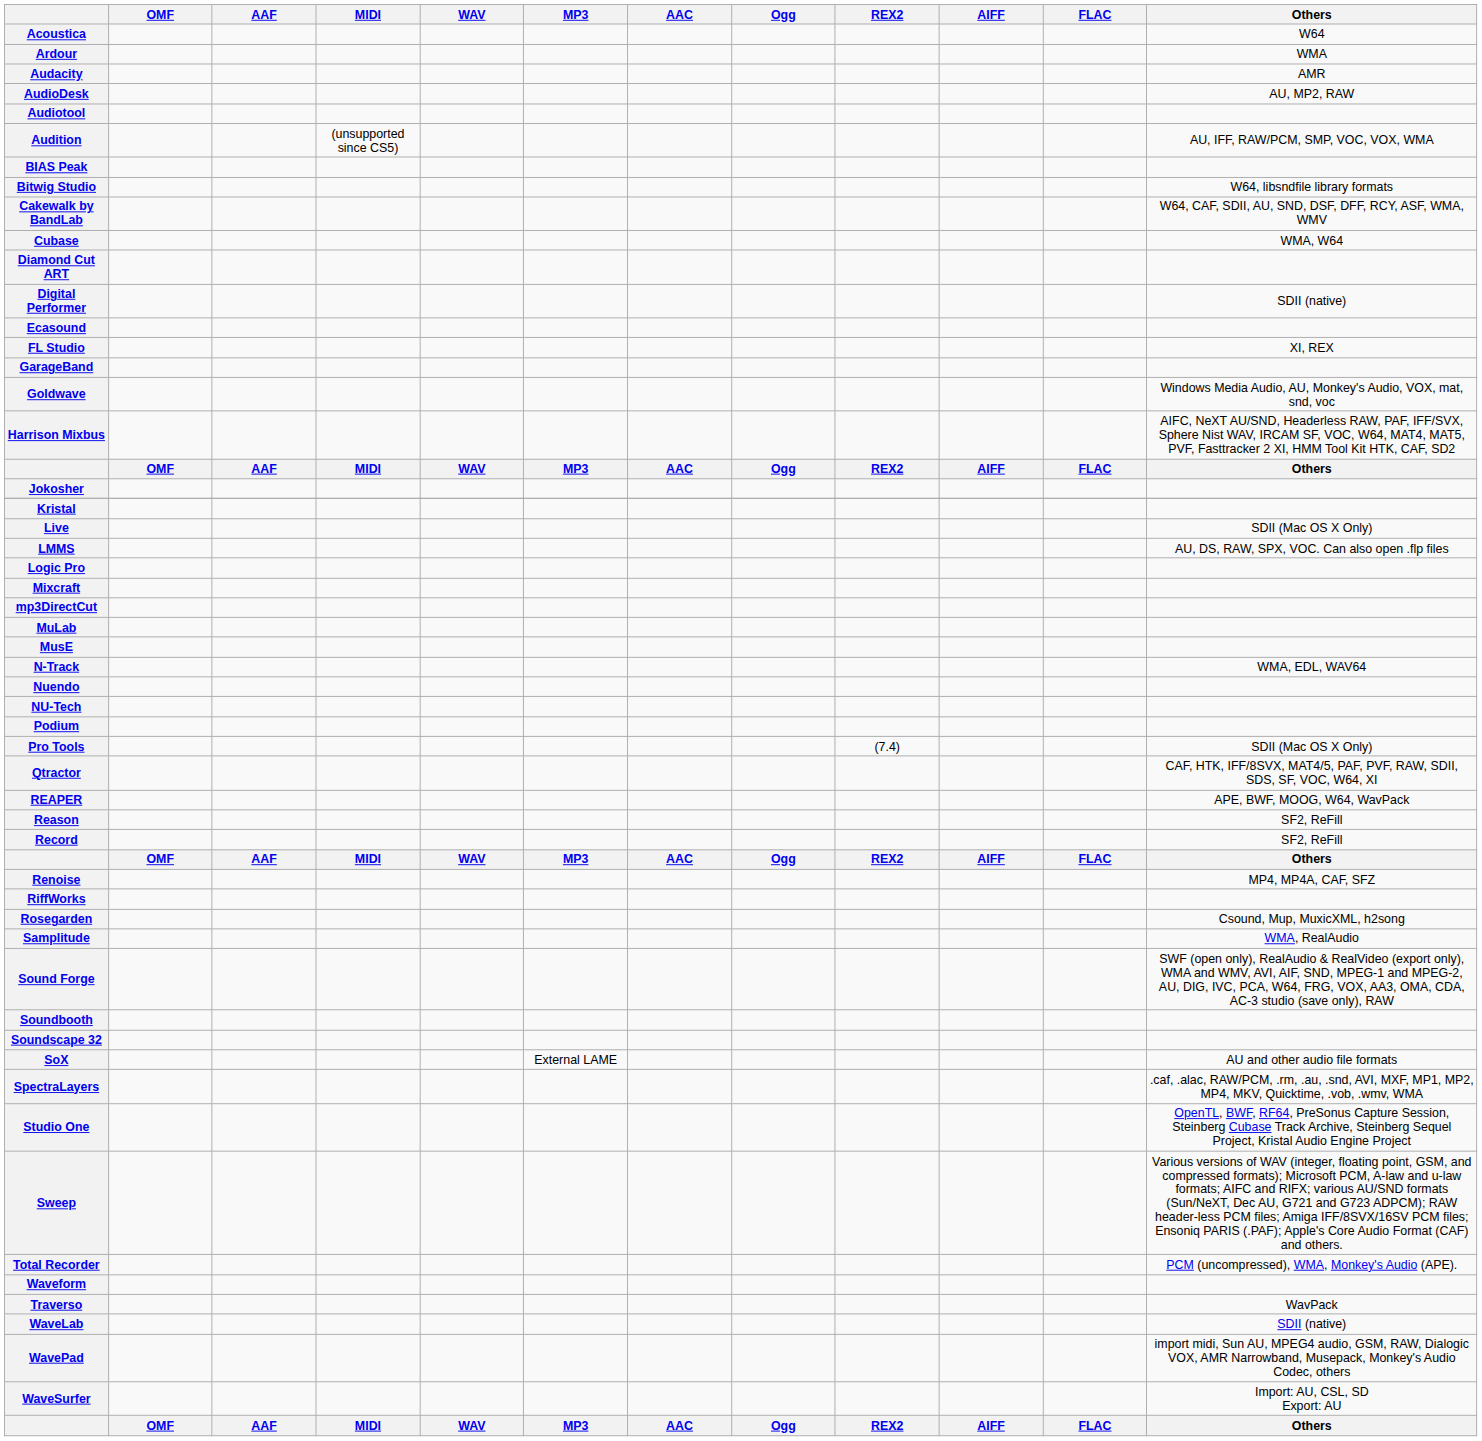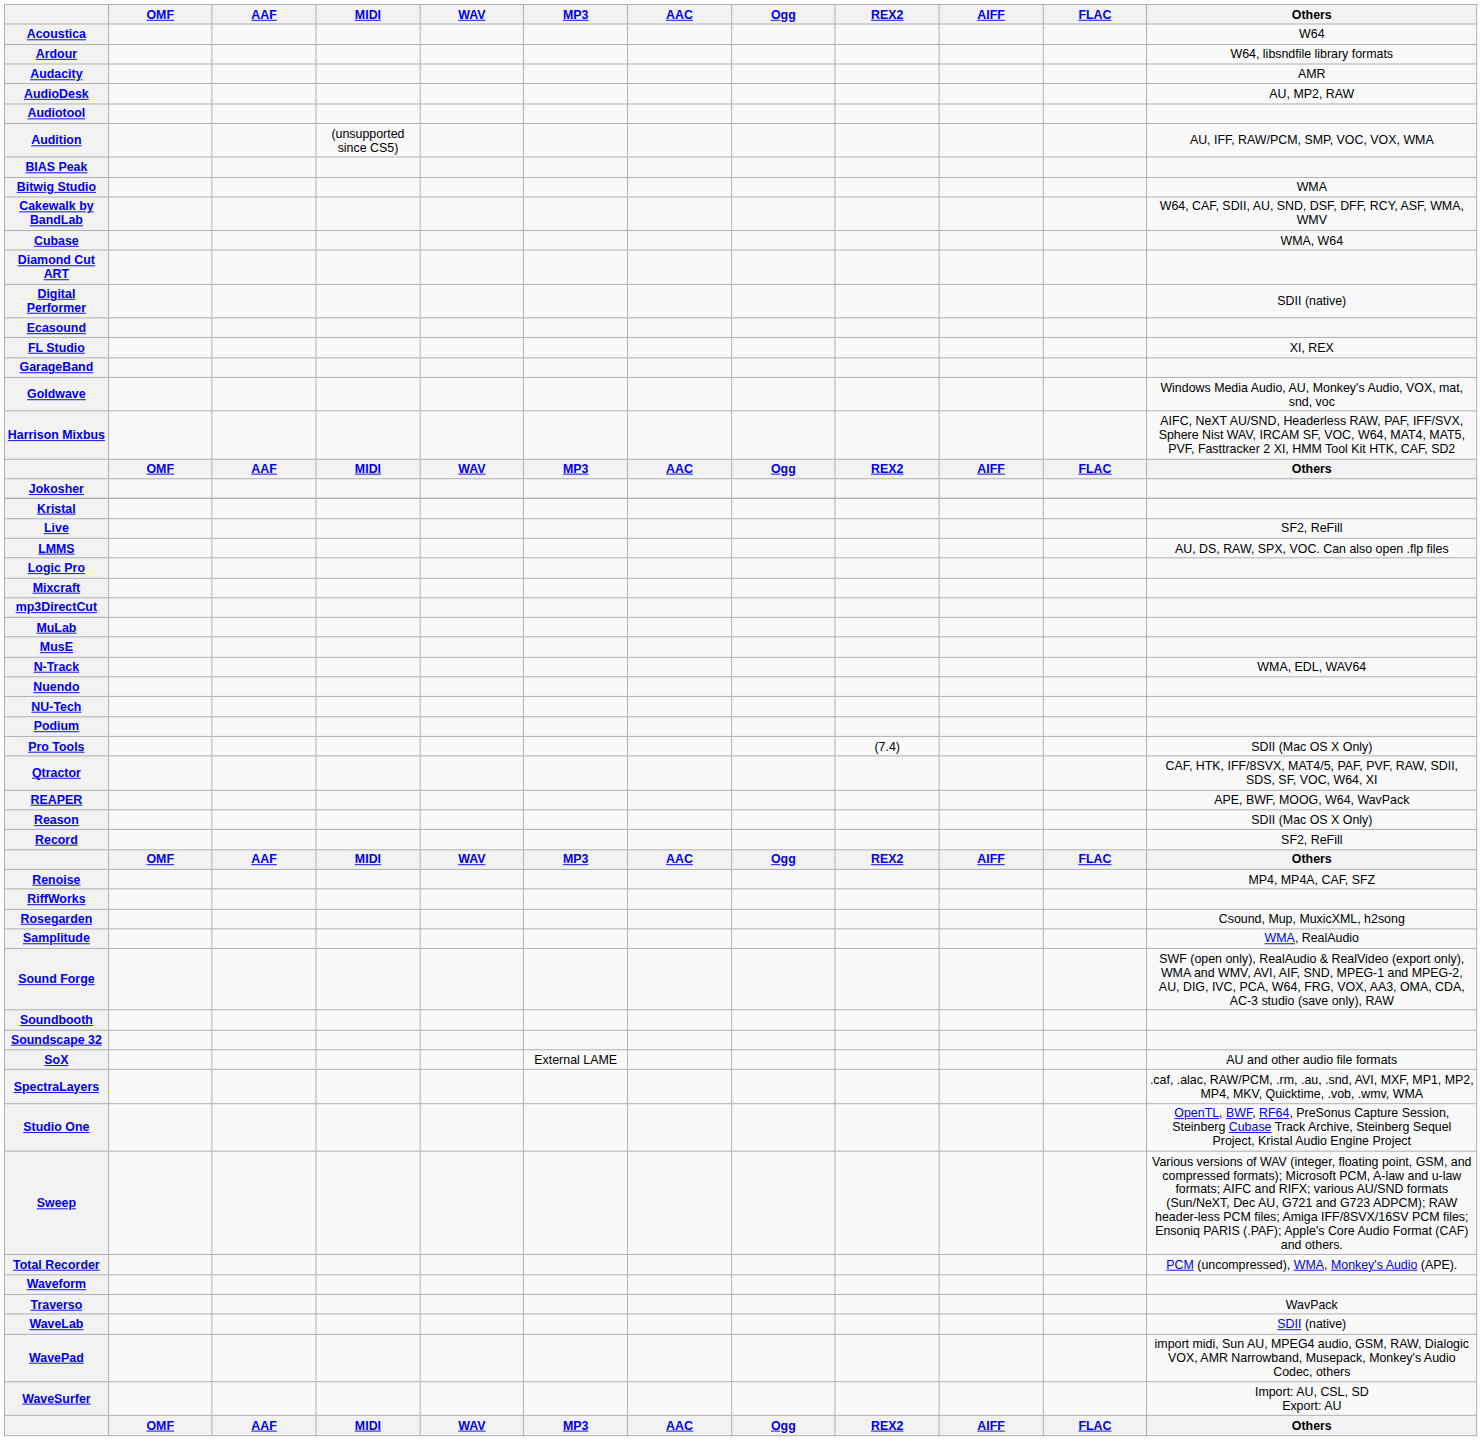Ardour | Others: WMA -> W64, libsndfile library formats
Bitwig Studio | Others: W64, libsndfile library formats -> WMA
Live | Others: SDII (Mac OS X Only) -> SF2, ReFill
Reason | Others: SF2, ReFill -> SDII (Mac OS X Only)
